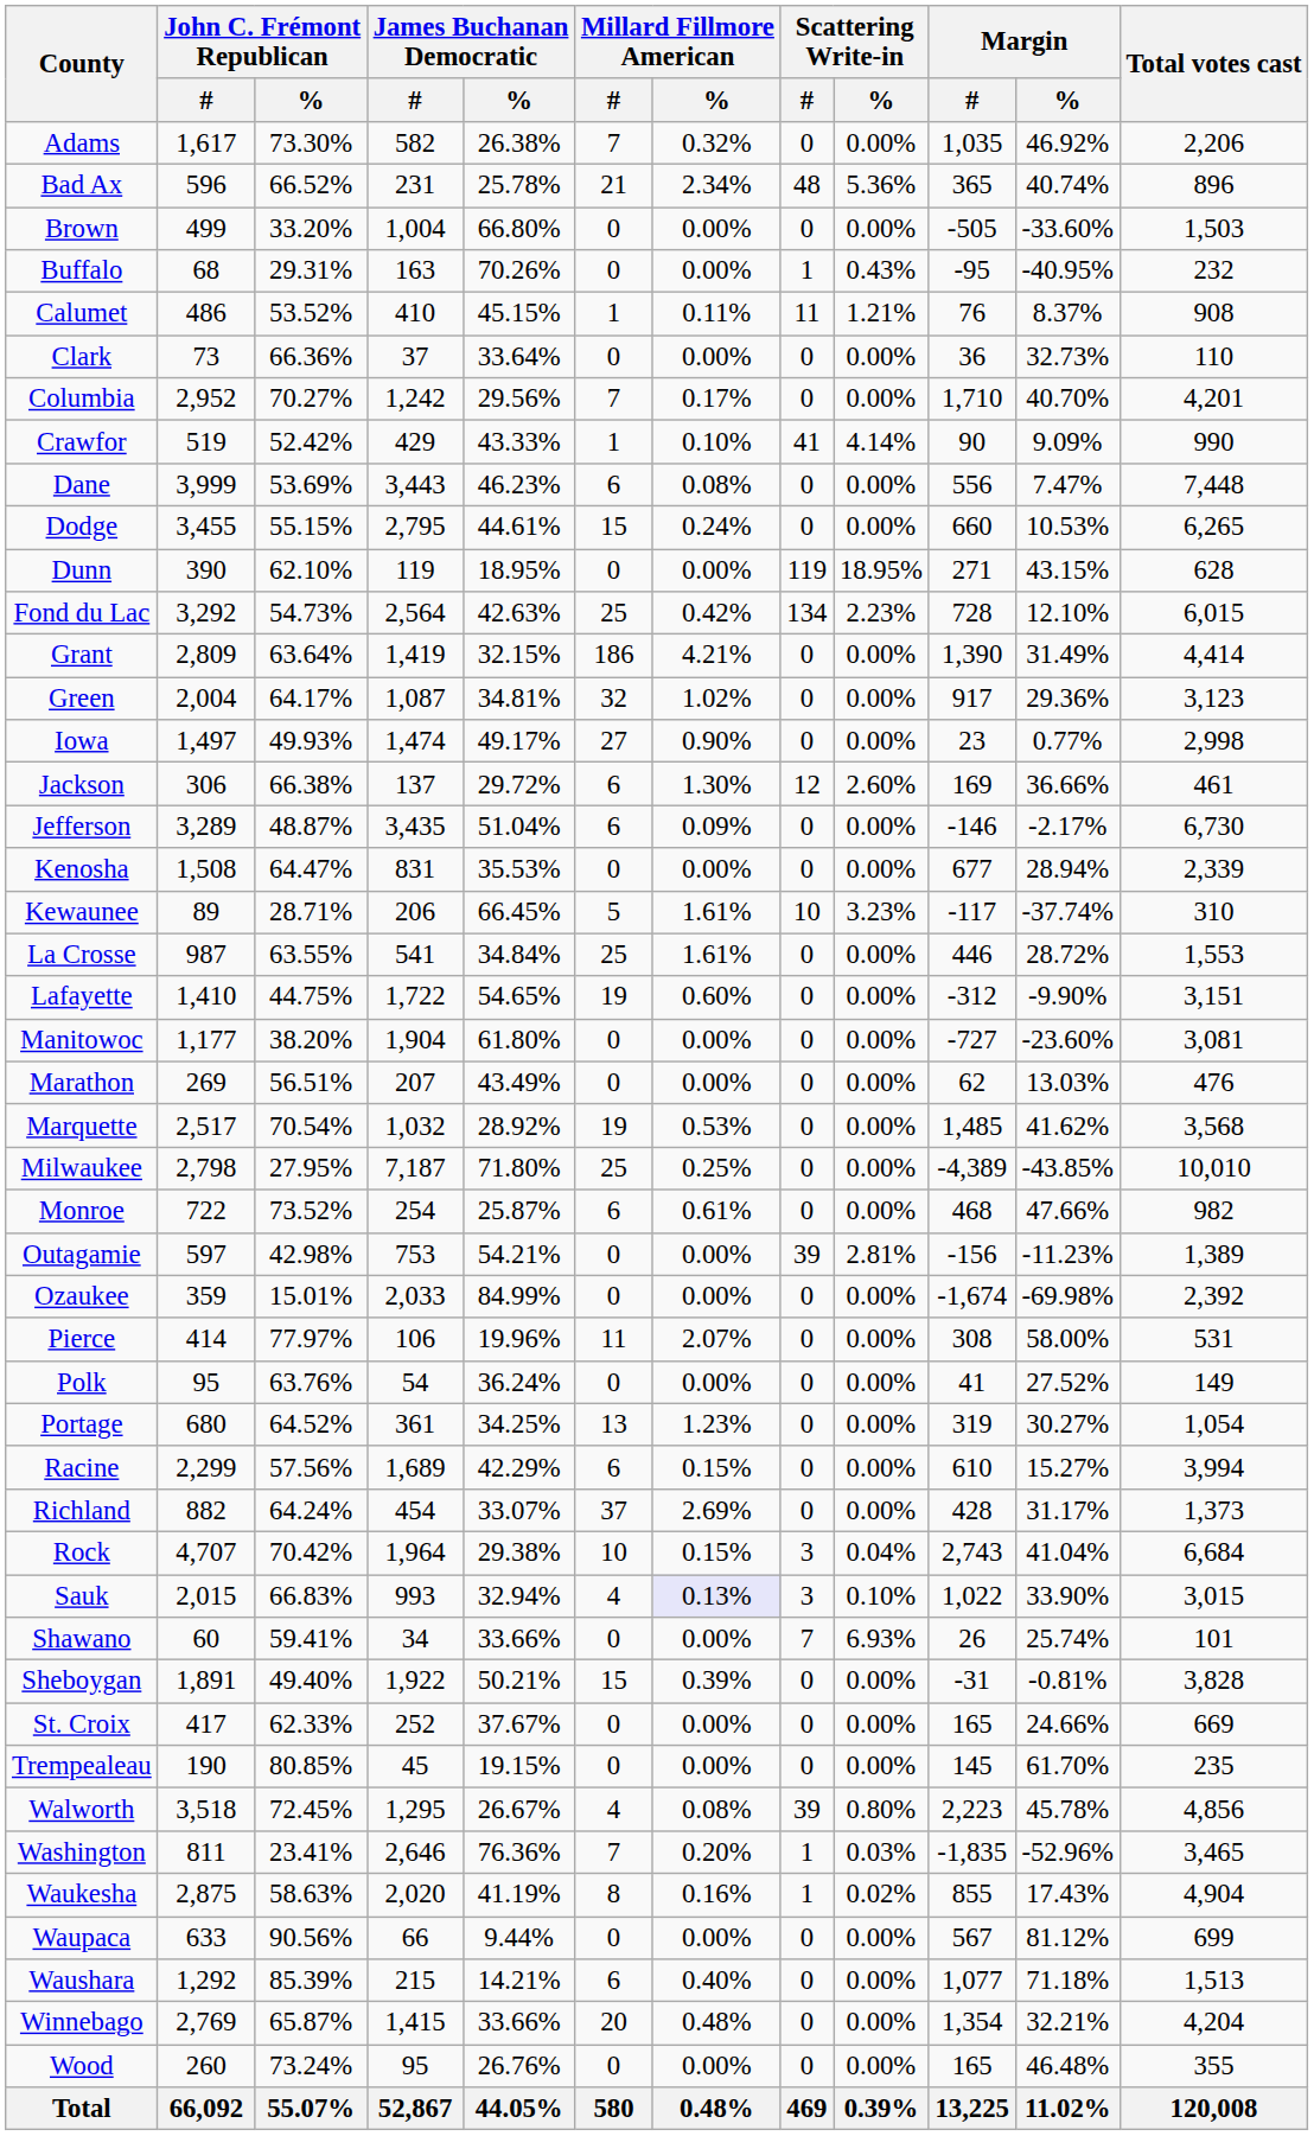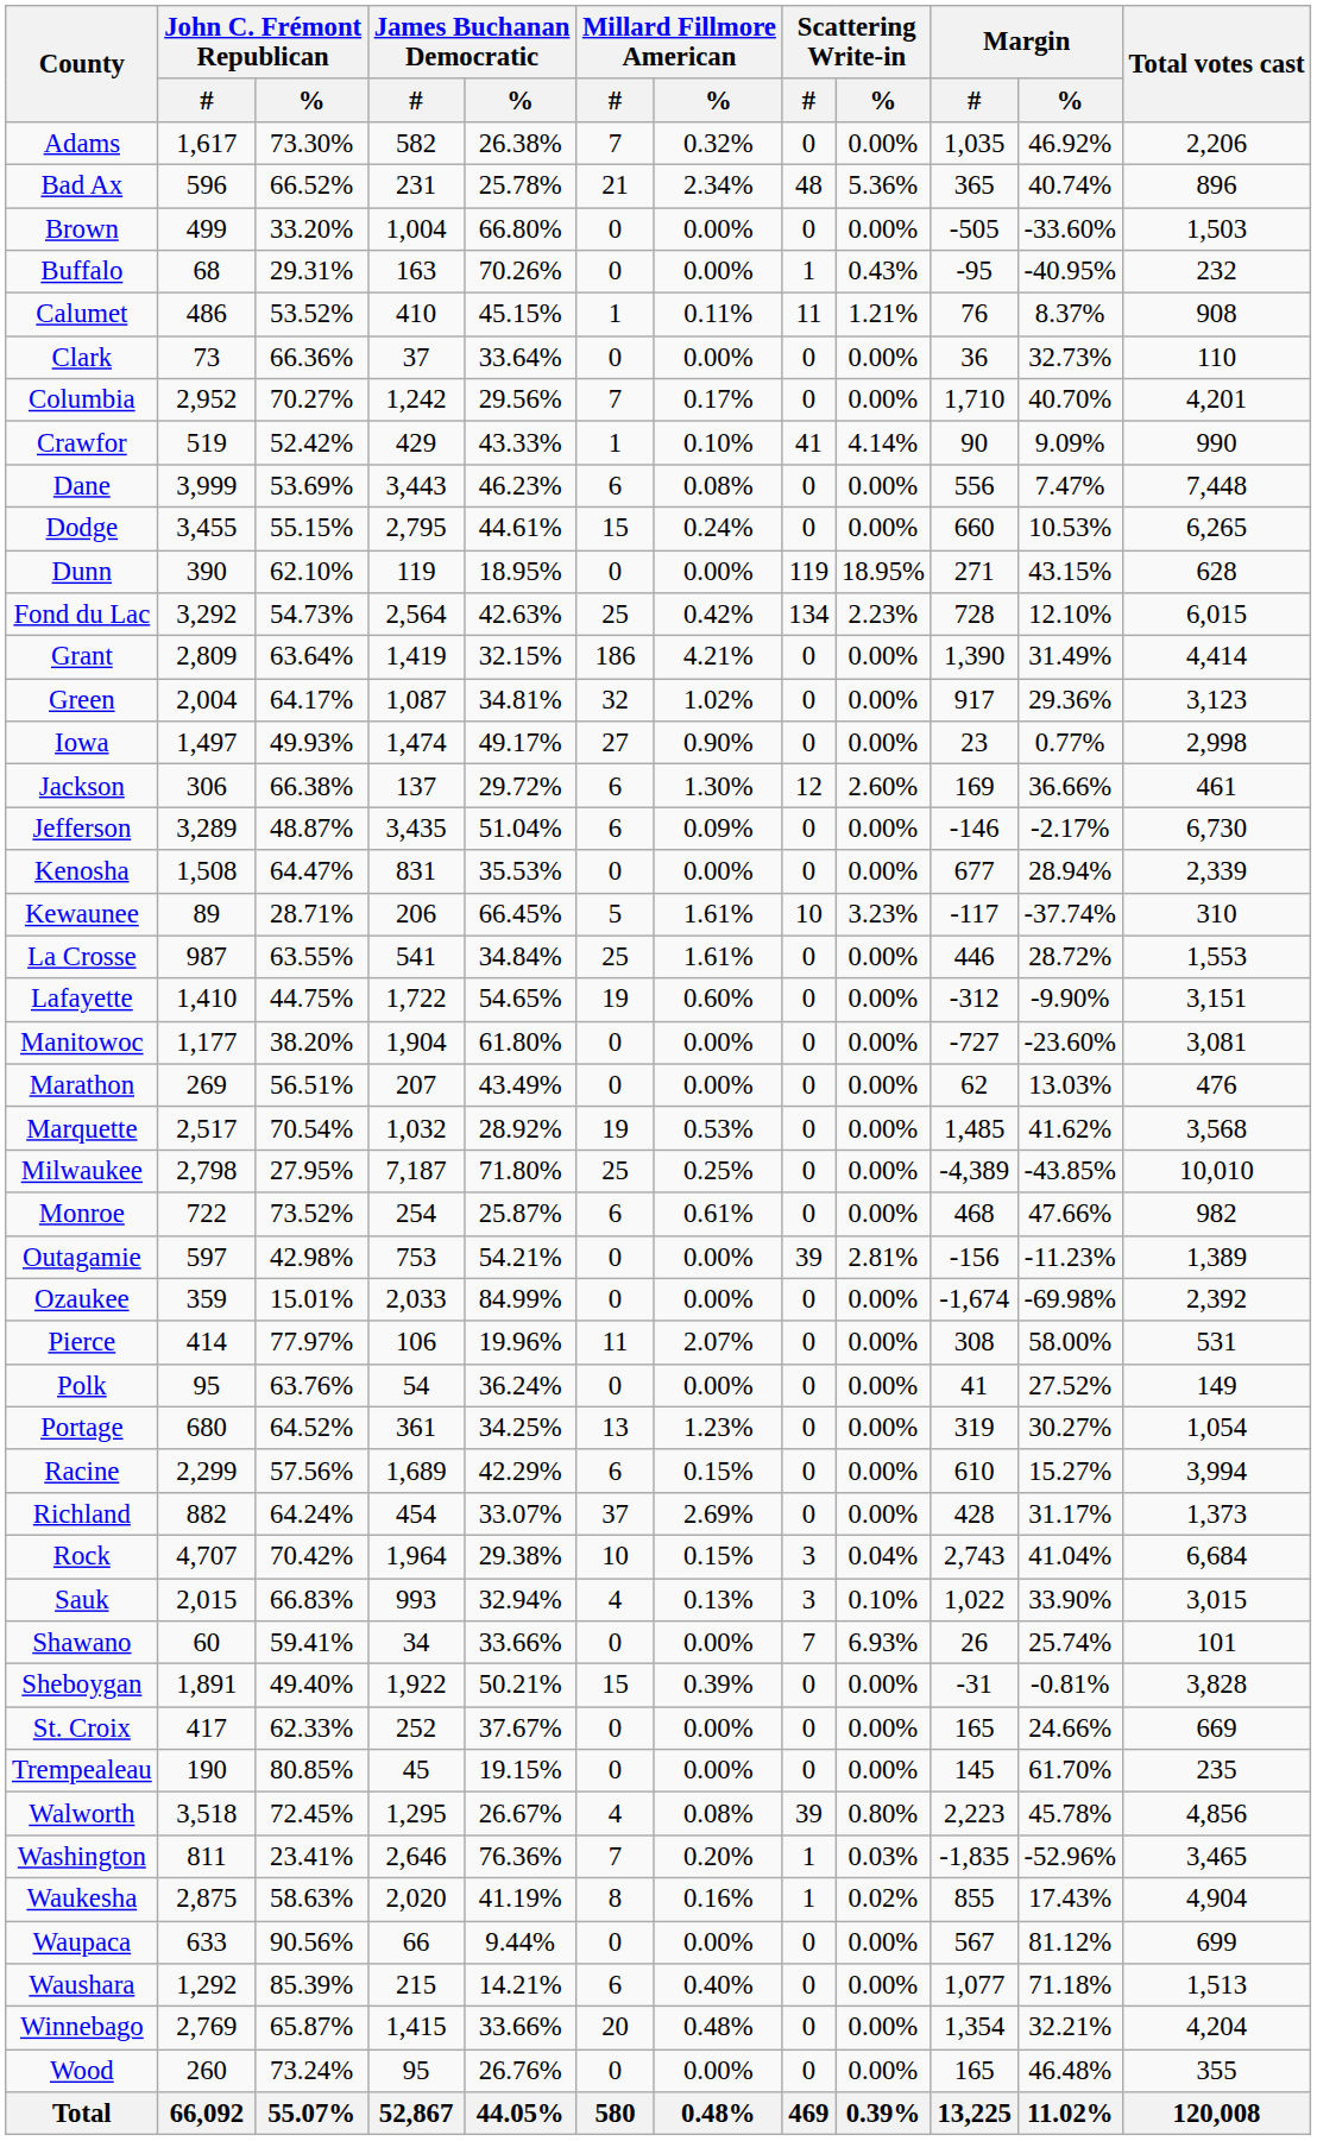Sauk | Millard Fillmore American / %: lavender background -> no background
